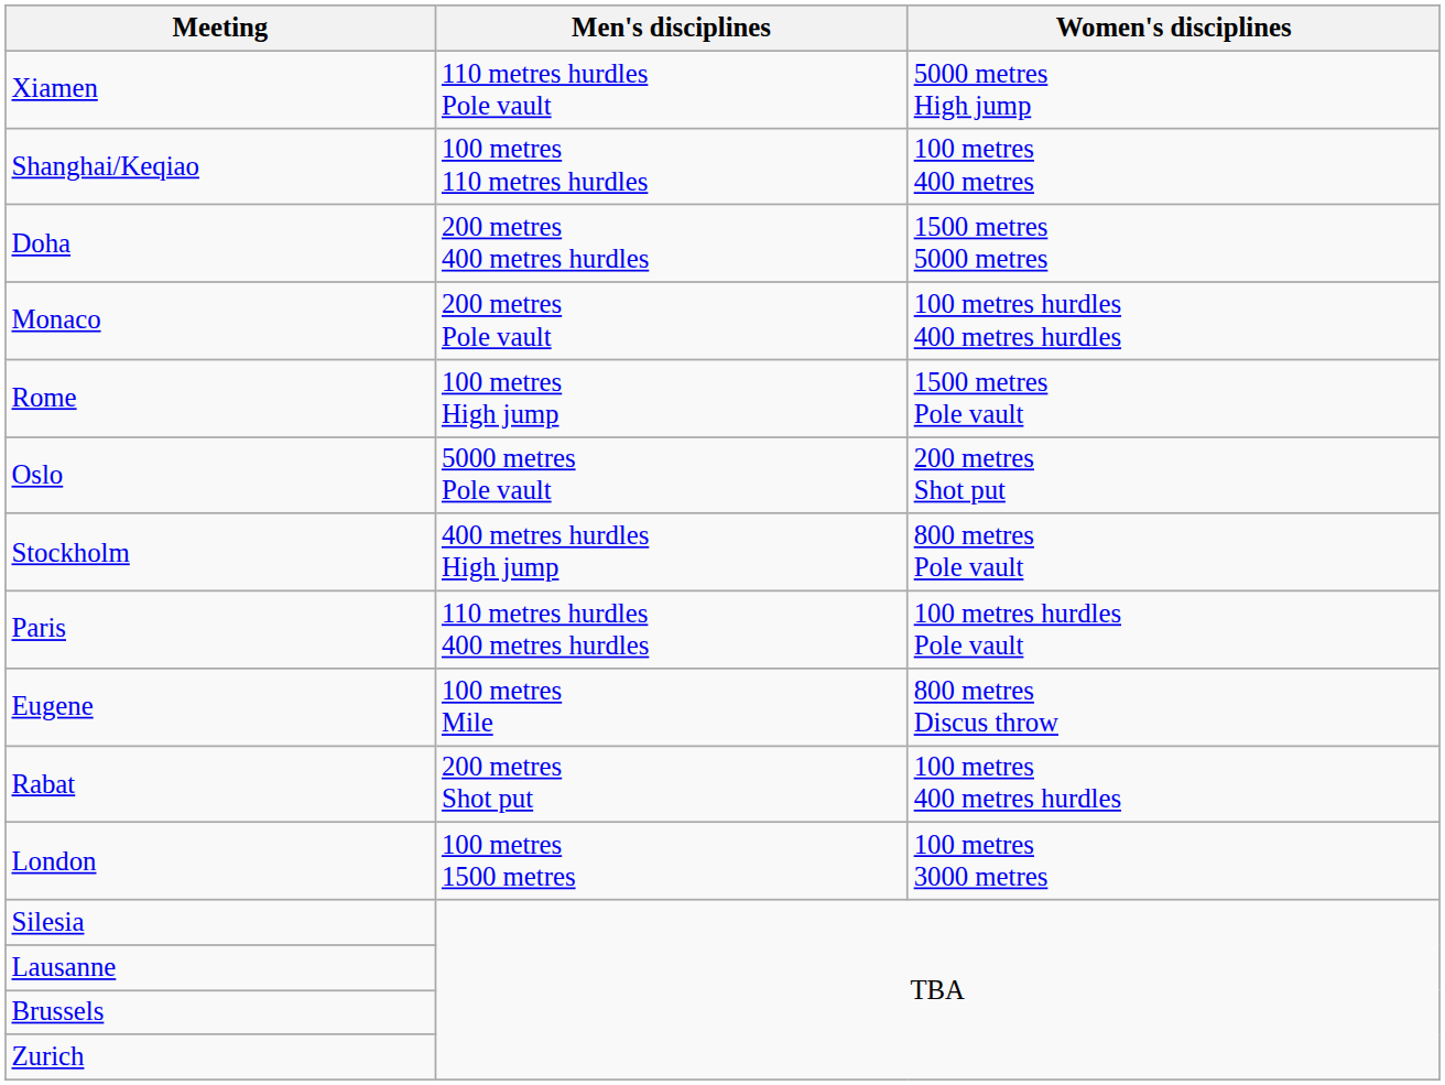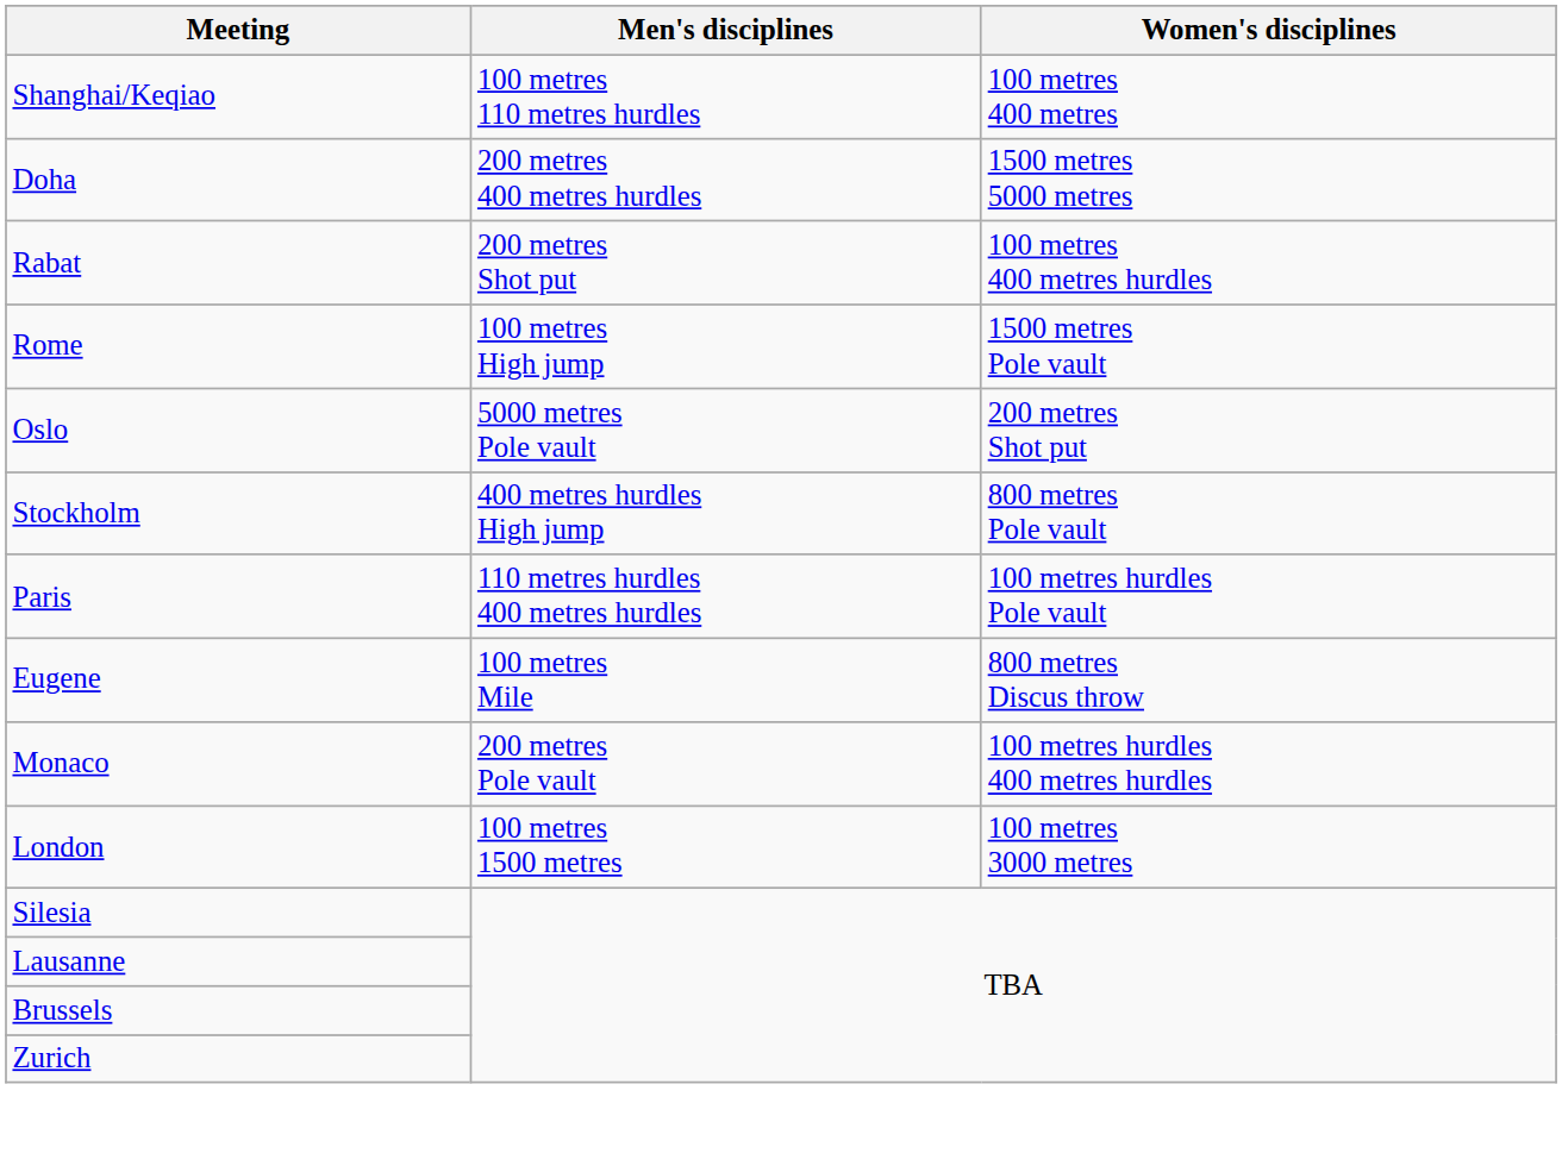- row: Xiamen | 110 metres hurdles Pole vault | 5000 metres High jump
rows swapped: Rabat <-> Monaco
